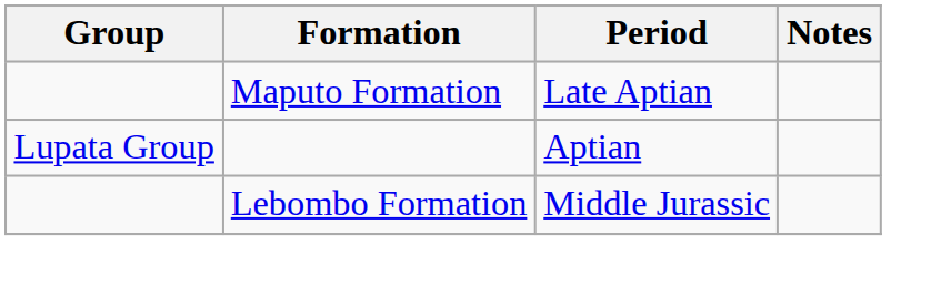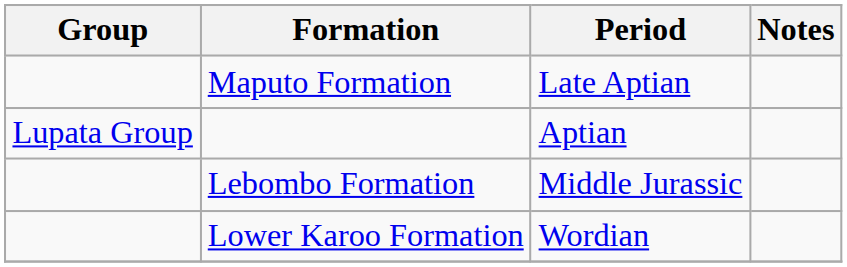+ row: Lower Karoo Formation | Wordian
